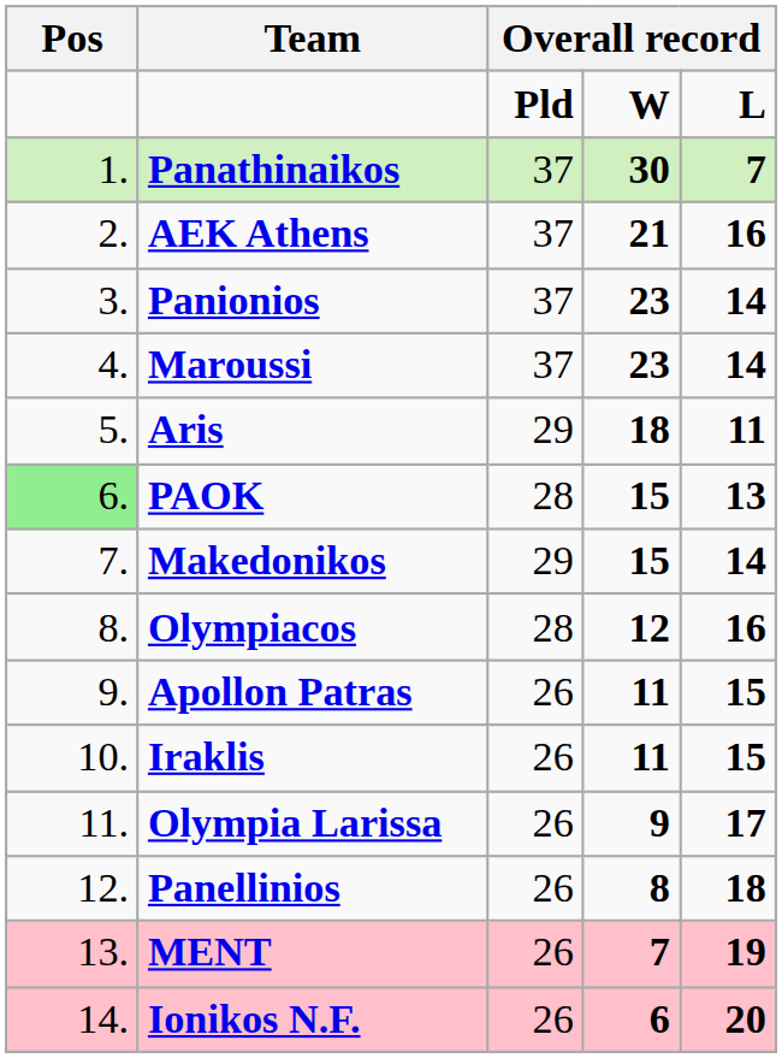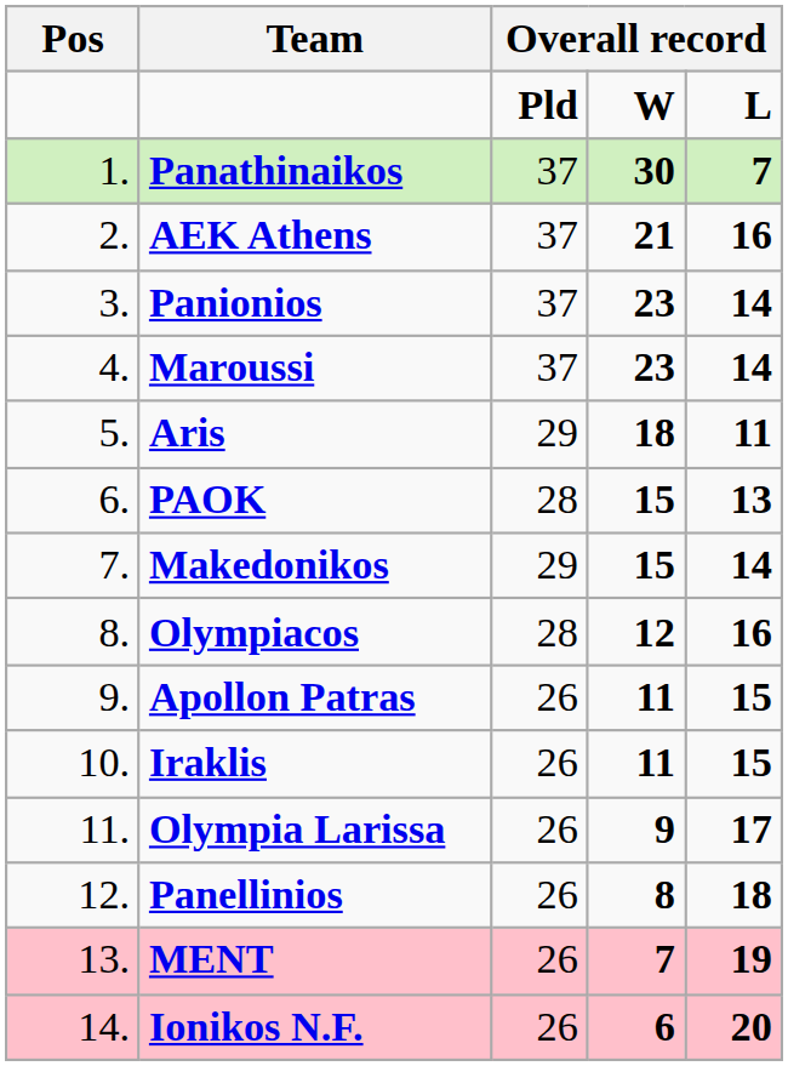PAOK | Pos: lightgreen background -> no background
